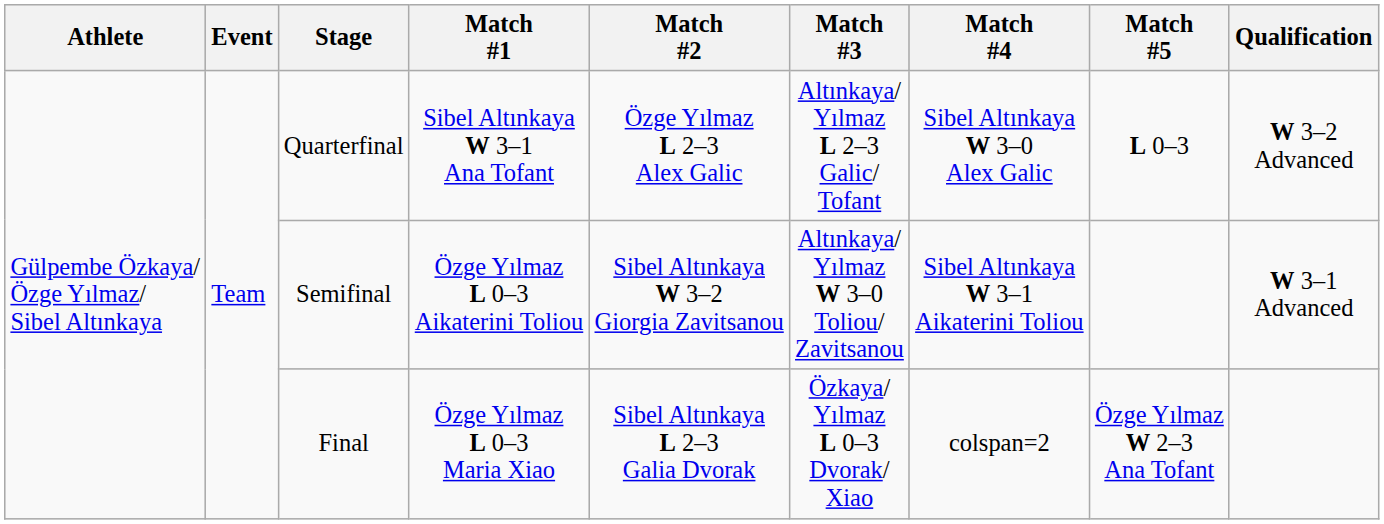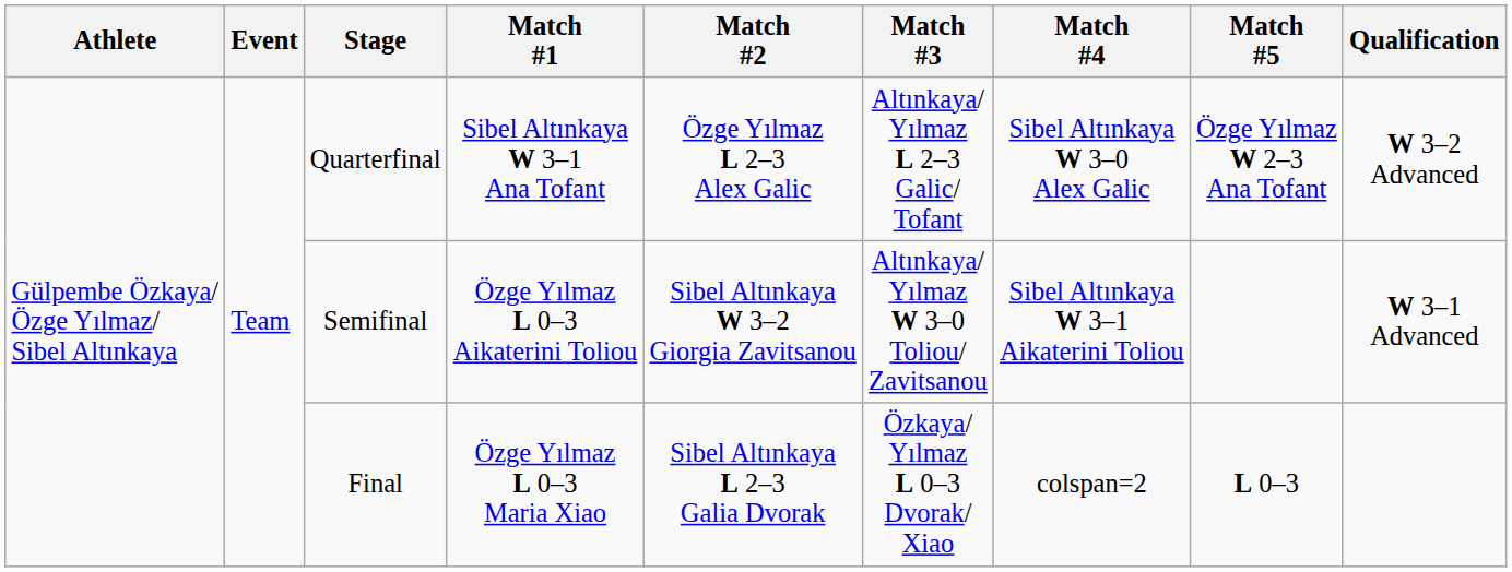Quarterfinal | Match #5: L 0–3 -> Özge Yılmaz W 2–3 Ana Tofant
Final | Match #5: Özge Yılmaz W 2–3 Ana Tofant -> L 0–3
